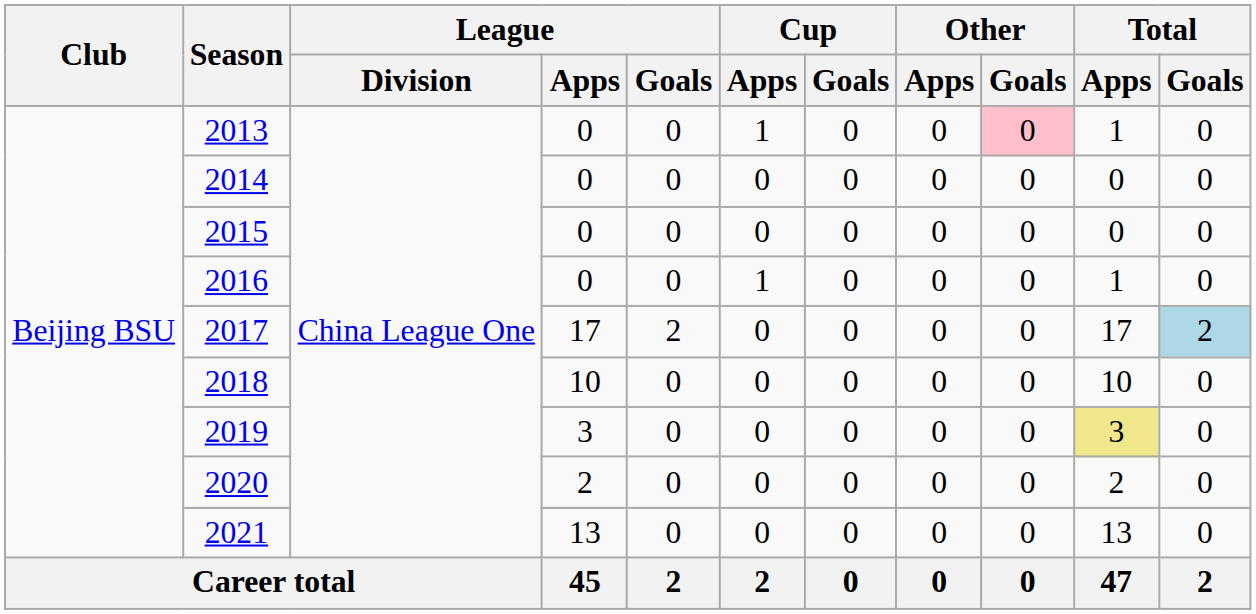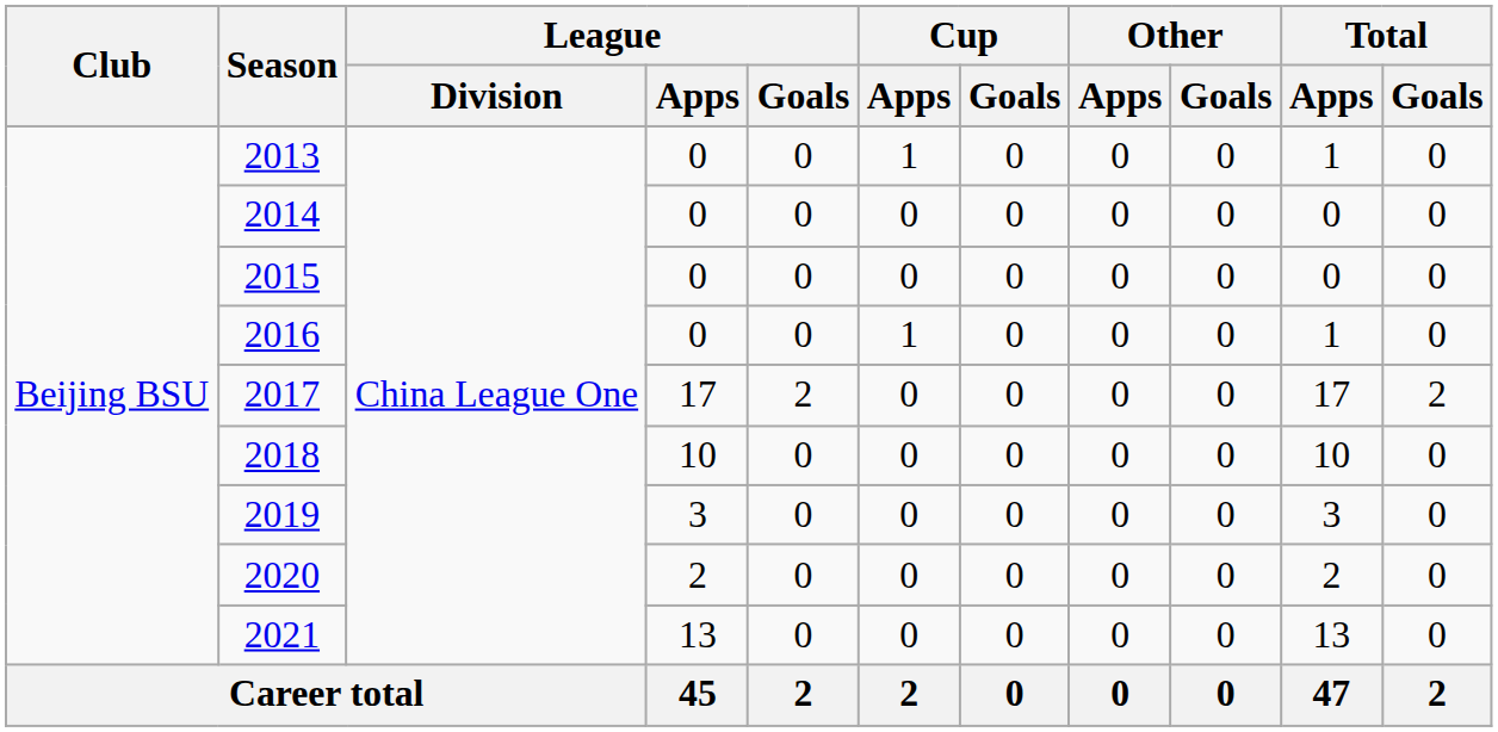2013 | Other / Goals: pink background -> no background
2017 | Total / Goals: lightblue background -> no background
2019 | Total / Apps: khaki background -> no background
